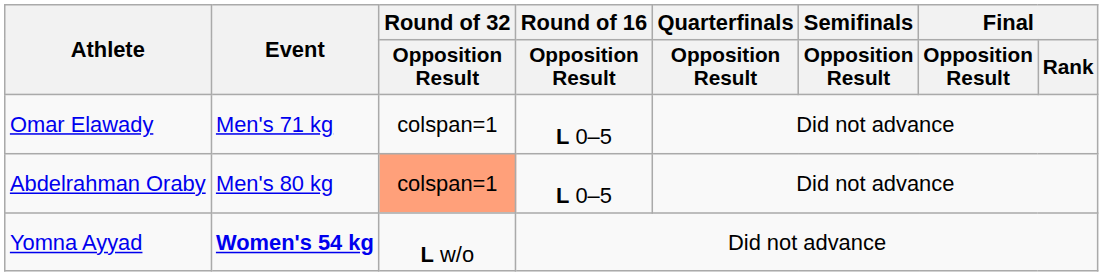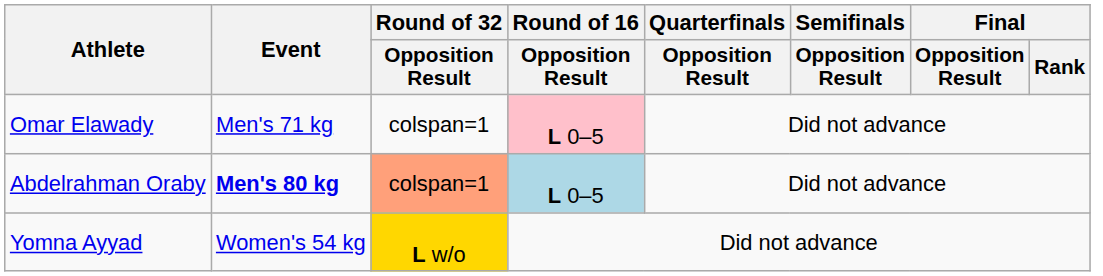Omar Elawady | Round of 16 / Opposition Result: no background -> pink background
Abdelrahman Oraby | Event: normal -> bold
Abdelrahman Oraby | Round of 16 / Opposition Result: no background -> lightblue background
Yomna Ayyad | Event: bold -> normal
Yomna Ayyad | Round of 32 / Opposition Result: no background -> gold background
